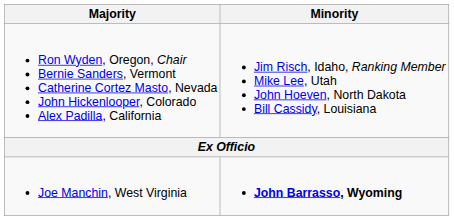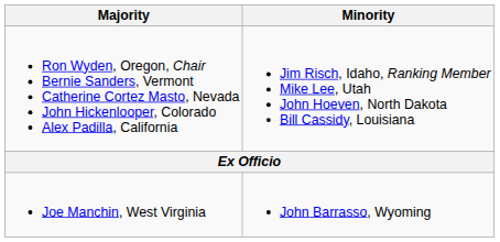Joe Manchin, West Virginia | Minority: bold -> normal
